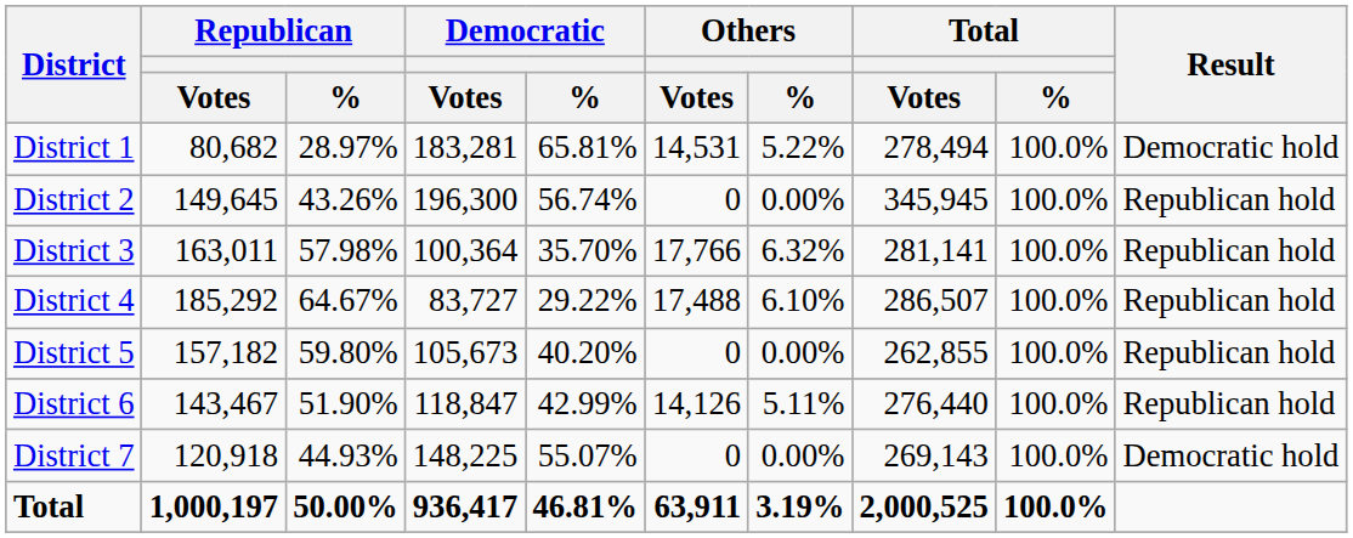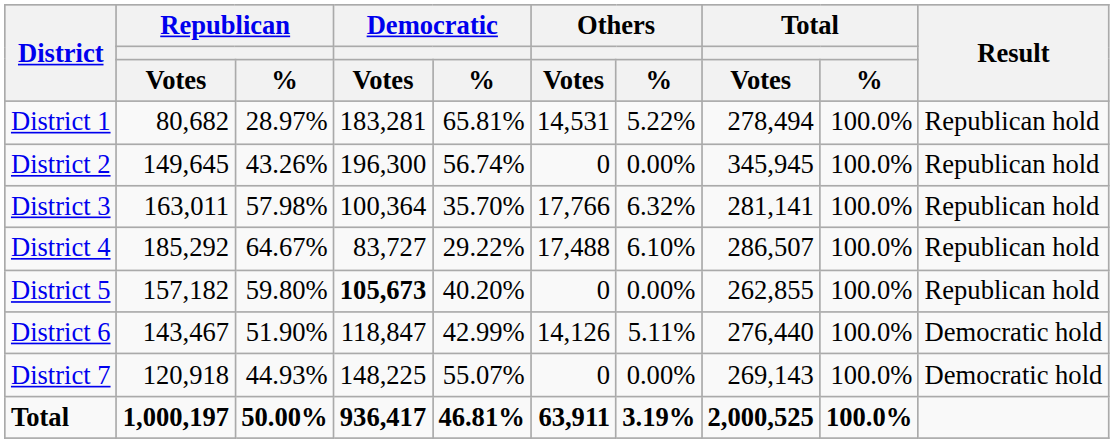District 1 | Result: Democratic hold -> Republican hold
District 5 | Democratic / Votes: normal -> bold
District 6 | Result: Republican hold -> Democratic hold
